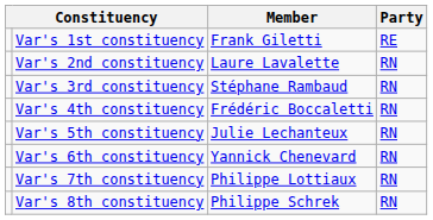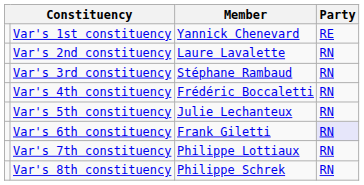Var's 1st constituency | Member: Frank Giletti -> Yannick Chenevard
Var's 6th constituency | Member: Yannick Chenevard -> Frank Giletti
Var's 6th constituency | Party: no background -> lavender background
